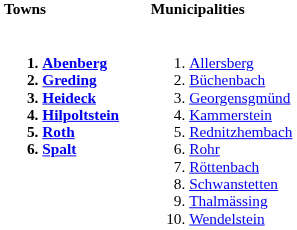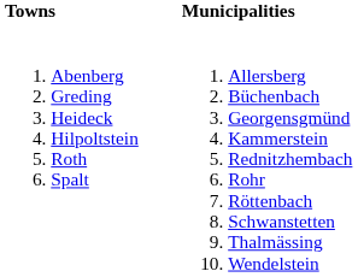Abenberg Greding Heideck Hilpoltstein Roth Spalt | Towns: bold -> normal
